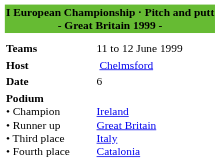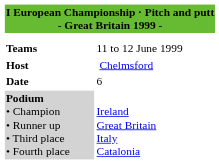row 5 | column 1: no background -> lightgrey background
